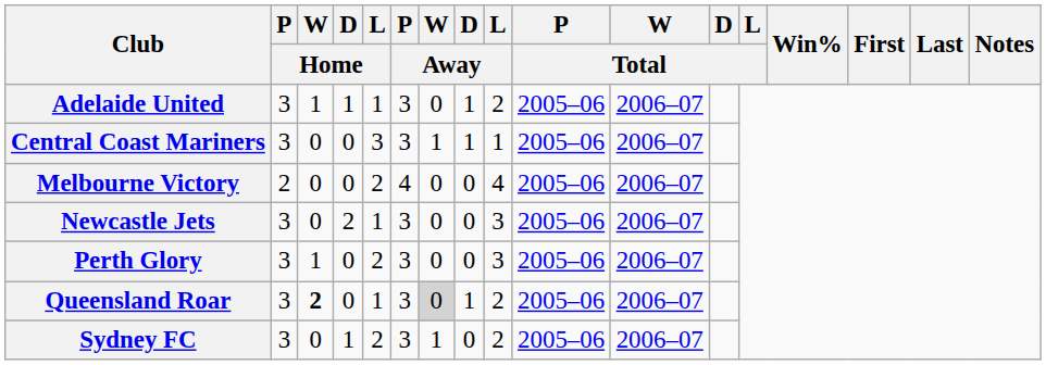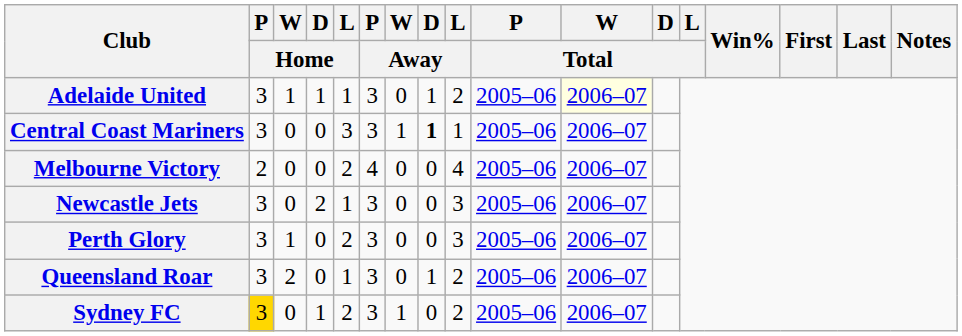Adelaide United | W / Total: no background -> lightyellow background
Central Coast Mariners | D / Away: normal -> bold
Queensland Roar | W / Home: bold -> normal
Queensland Roar | W / Away: lightgrey background -> no background
Sydney FC | P / Home: no background -> gold background
